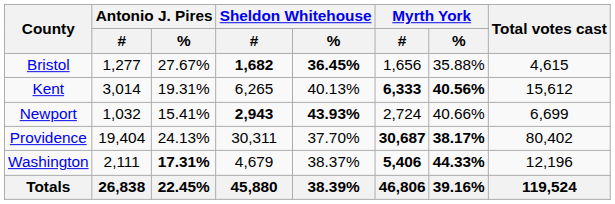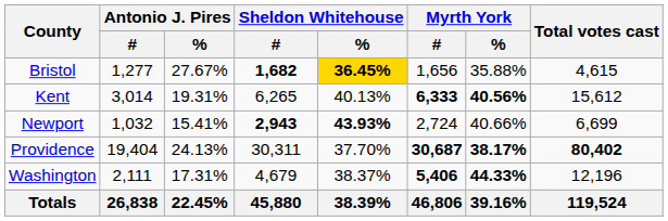Bristol | Sheldon Whitehouse / %: no background -> gold background
Providence | Total votes cast: normal -> bold
Washington | Antonio J. Pires / %: bold -> normal
